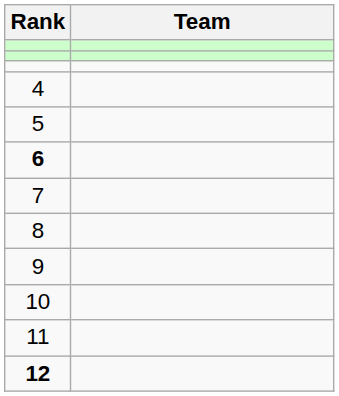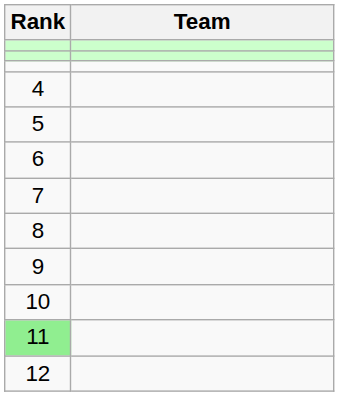row 7 | Rank: bold -> normal
row 12 | Rank: no background -> lightgreen background
row 13 | Rank: bold -> normal
